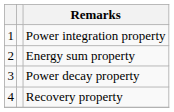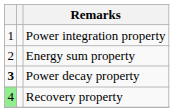Power decay property | column 1: normal -> bold
Recovery property | column 1: no background -> lightgreen background
